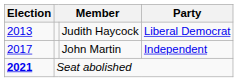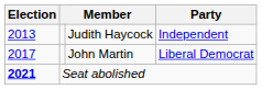Judith Haycock | Party: Liberal Democrat -> Independent
John Martin | Party: Independent -> Liberal Democrat
